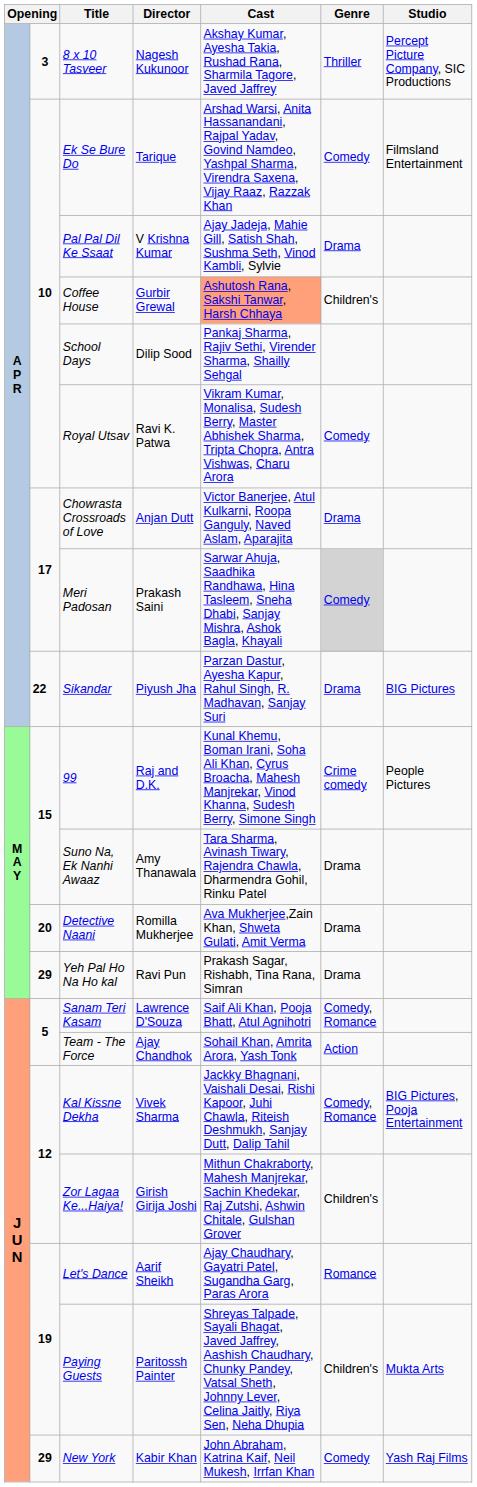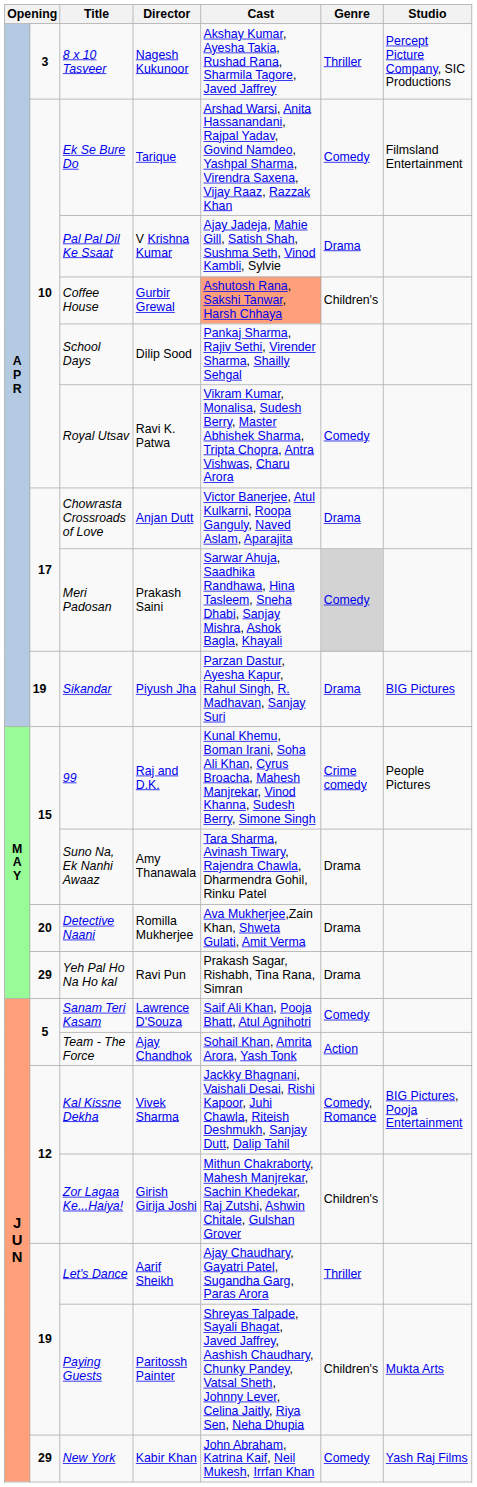Sikandar | column 2: 22 -> 19
Sanam Teri Kasam | Genre: Comedy, Romance -> Comedy
Let's Dance | Genre: Romance -> Thriller
